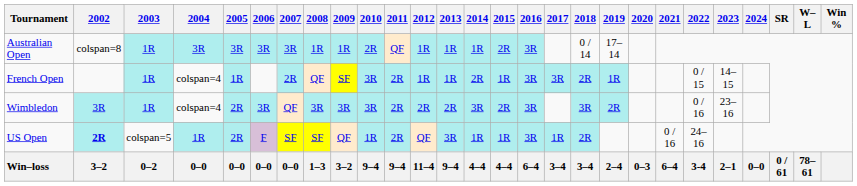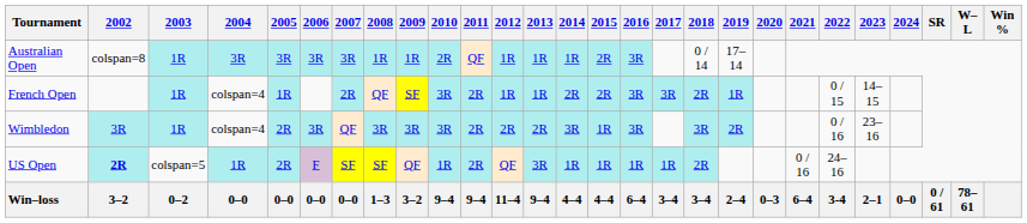French Open | 2015: 1R -> 2R
Wimbledon | 2015: 2R -> 1R
US Open | 2016: 3R -> 1R
